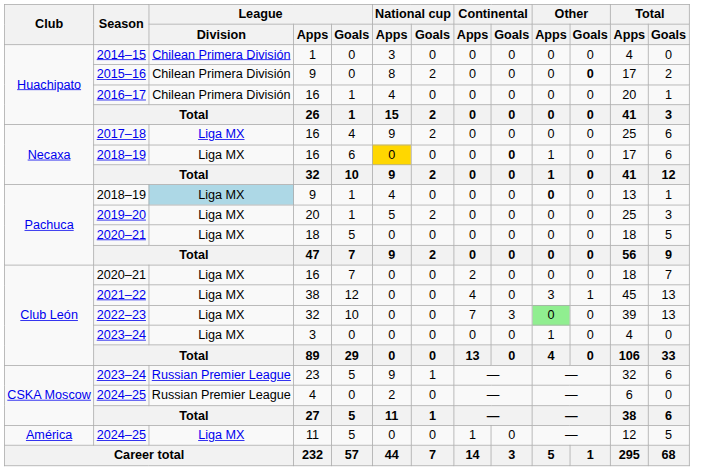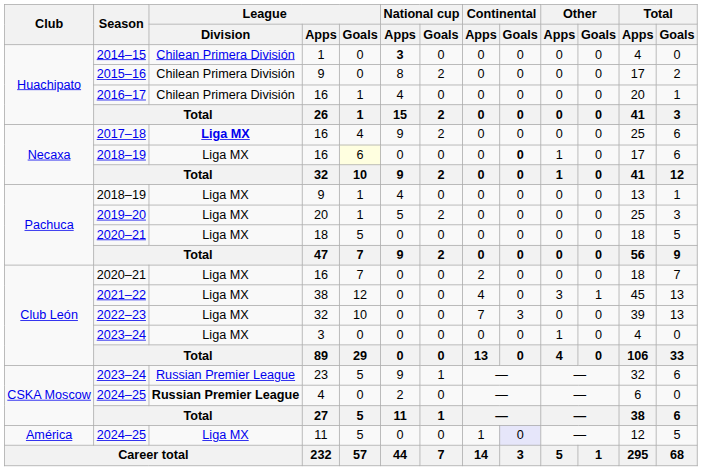2014–15 | National cup / Apps: normal -> bold
2015–16 | Other / Goals: bold -> normal
2017–18 | League / Division: normal -> bold
2018–19 / 16 | League / Goals: no background -> lightyellow background
2018–19 / 16 | National cup / Apps: gold background -> no background
2018–19 / 9 | League / Division: lightblue background -> no background
2018–19 / 9 | Other / Apps: bold -> normal
2022–23 | Other / Apps: lightgreen background -> no background
2024–25 / 4 | League / Division: normal -> bold
2024–25 / 11 | Continental / Goals: no background -> lavender background
